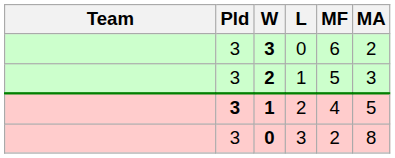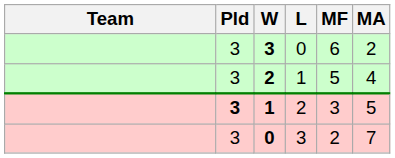row 3 | MA: 3 -> 4
row 4 | MF: 4 -> 3
row 5 | MA: 8 -> 7
